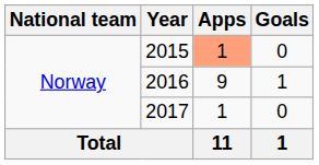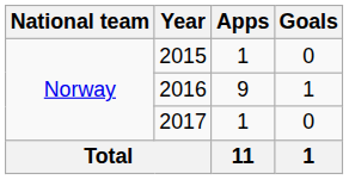2015 | Apps: lightsalmon background -> no background
